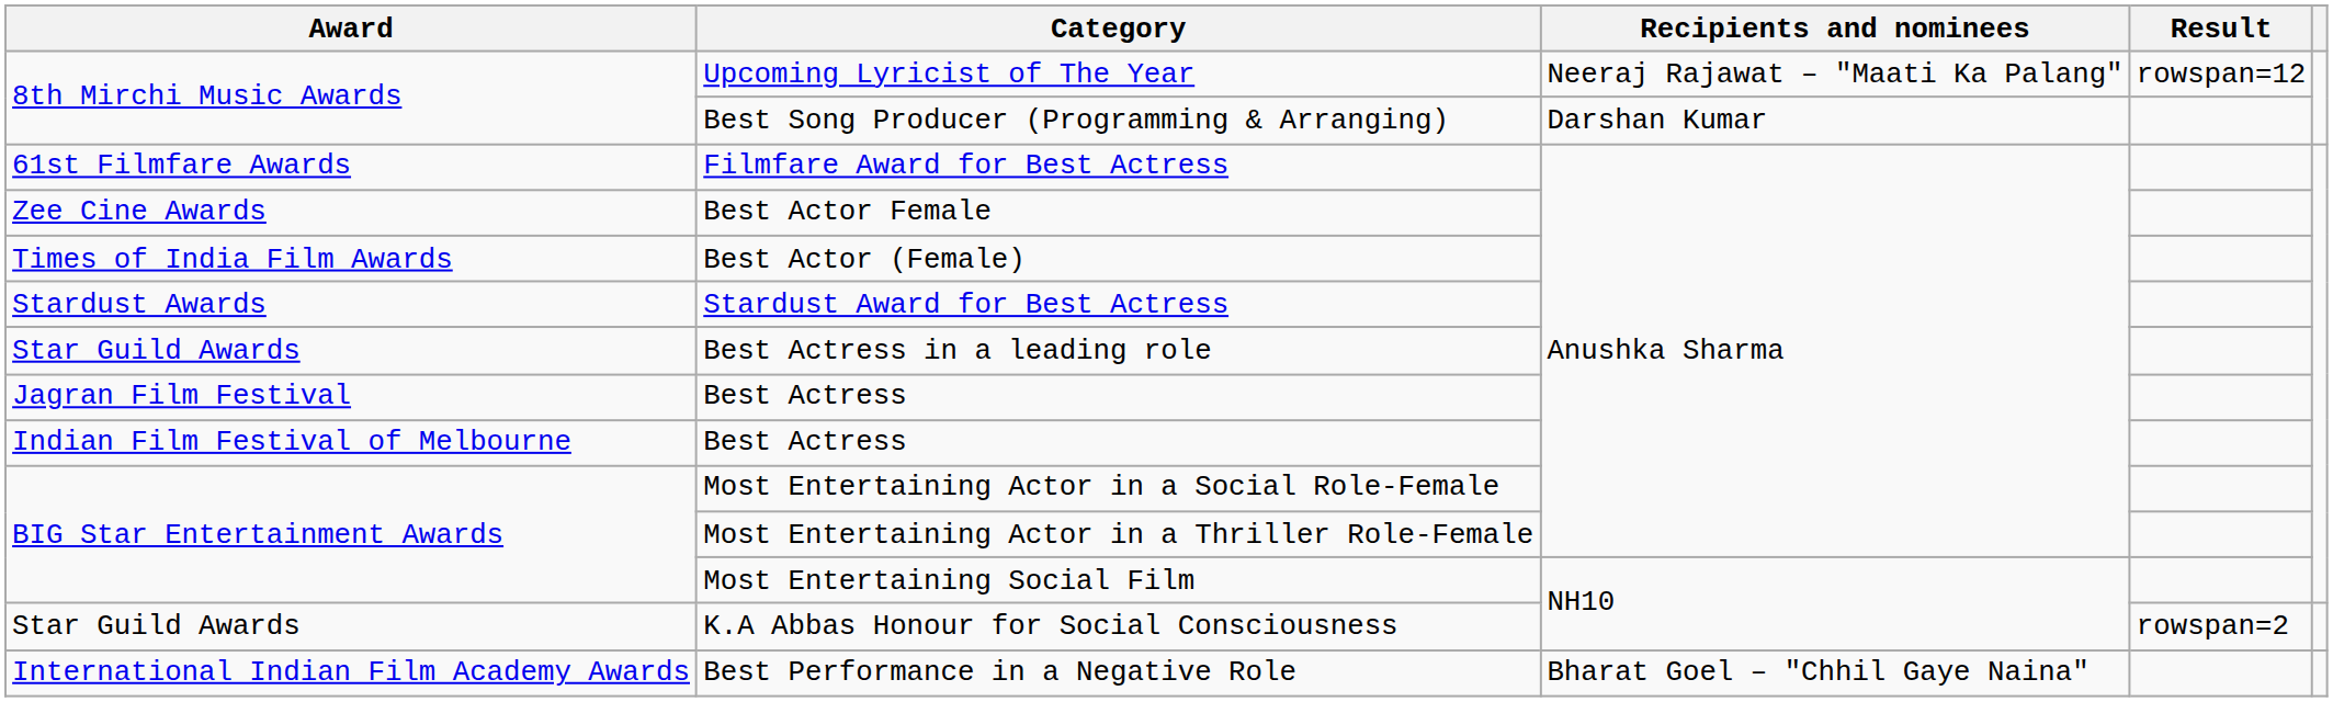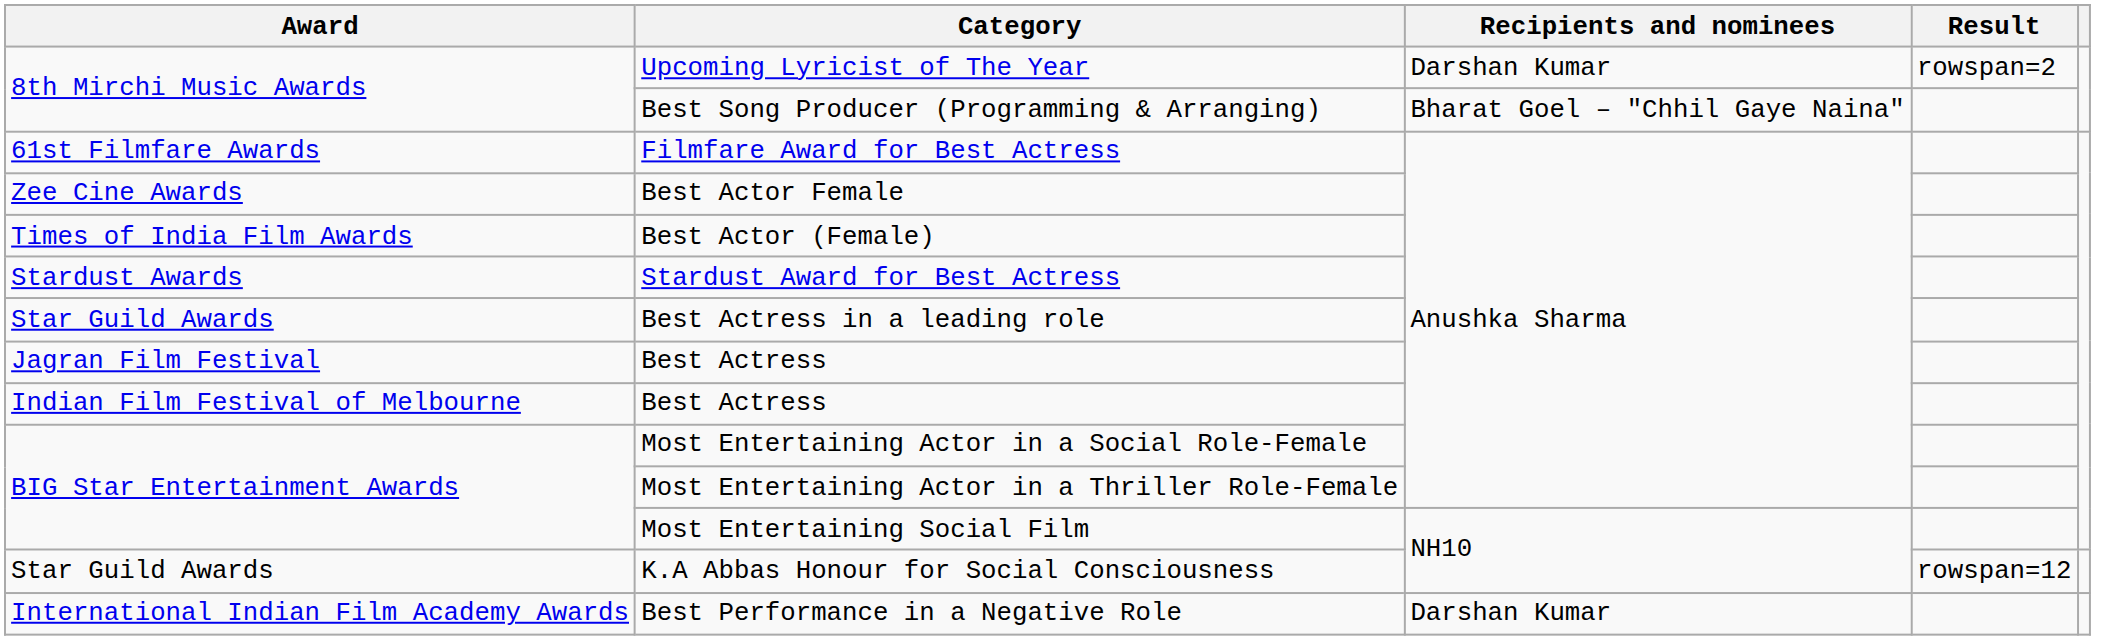Upcoming Lyricist of The Year | Recipients and nominees: Neeraj Rajawat – "Maati Ka Palang" -> Darshan Kumar
Upcoming Lyricist of The Year | Result: rowspan=12 -> rowspan=2
Best Song Producer (Programming & Arranging) | Recipients and nominees: Darshan Kumar -> Bharat Goel – "Chhil Gaye Naina"
K.A Abbas Honour for Social Consciousness | Result: rowspan=2 -> rowspan=12
Best Performance in a Negative Role | Recipients and nominees: Bharat Goel – "Chhil Gaye Naina" -> Darshan Kumar
